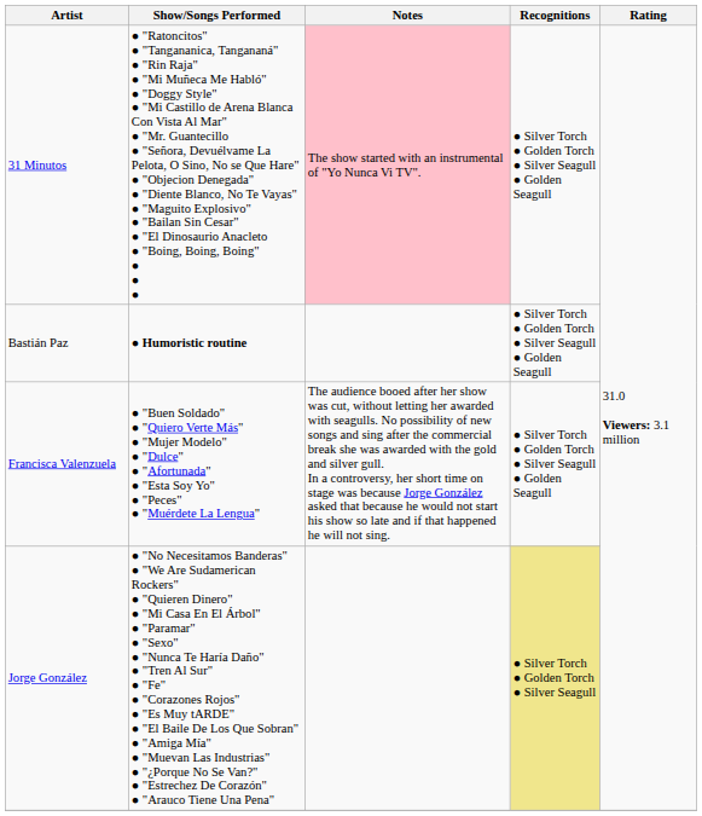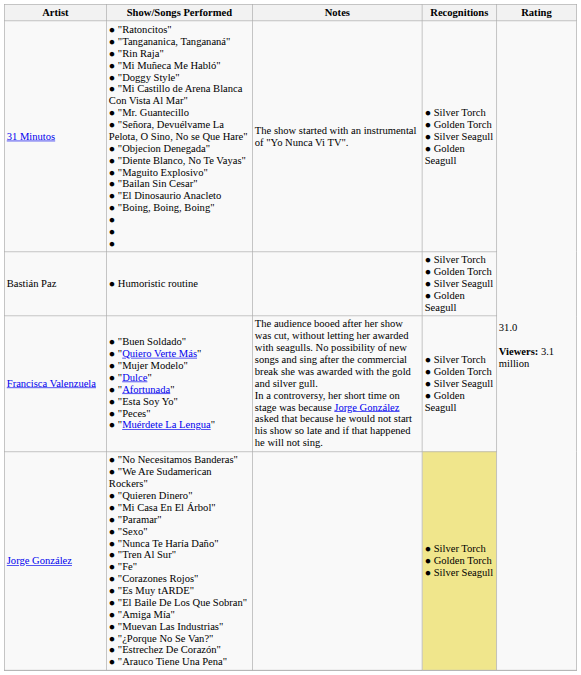31 Minutos | Notes: pink background -> no background
Bastián Paz | Show/Songs Performed: bold -> normal
